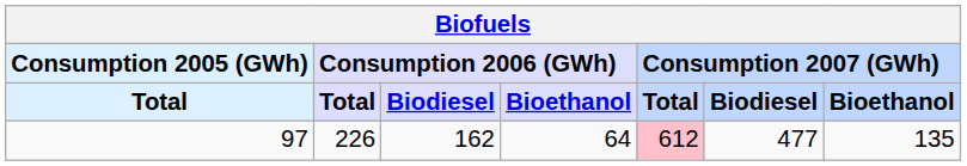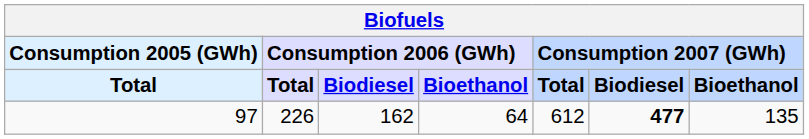97 | Consumption 2007 (GWh) / Total: pink background -> no background
97 | Consumption 2007 (GWh) / Biodiesel: normal -> bold
